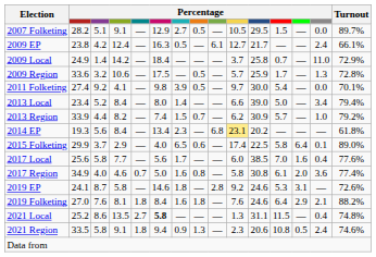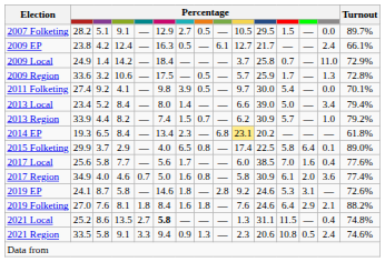2014 EP | column 3: 5.6 -> 6.5
2015 Folketing | column 8: 0.6 -> 0.8
2017 Region | column 11: 30.8 -> 30.9
2021 Region | column 5: 1.8 -> 3.3
